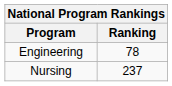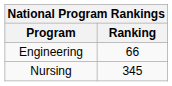Engineering | Ranking: 78 -> 66
Nursing | Ranking: 237 -> 345
